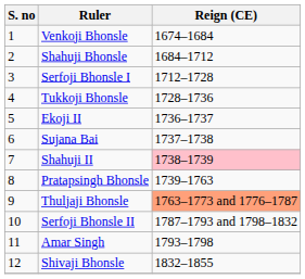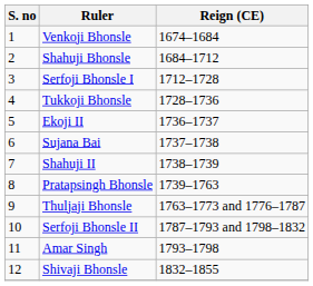Shahuji II | Reign (CE): pink background -> no background
Thuljaji Bhonsle | Reign (CE): lightsalmon background -> no background
